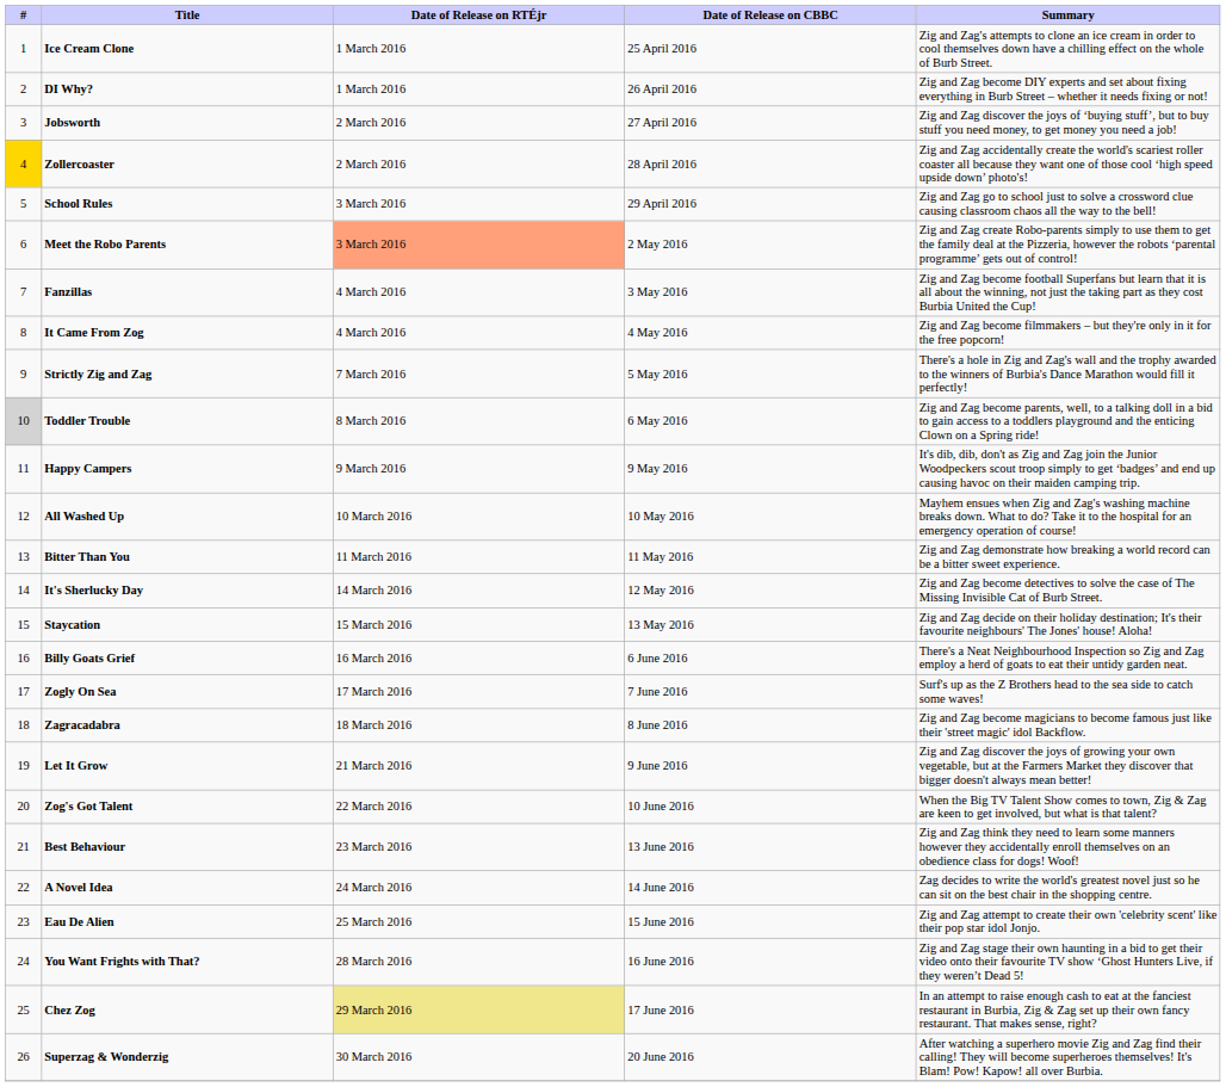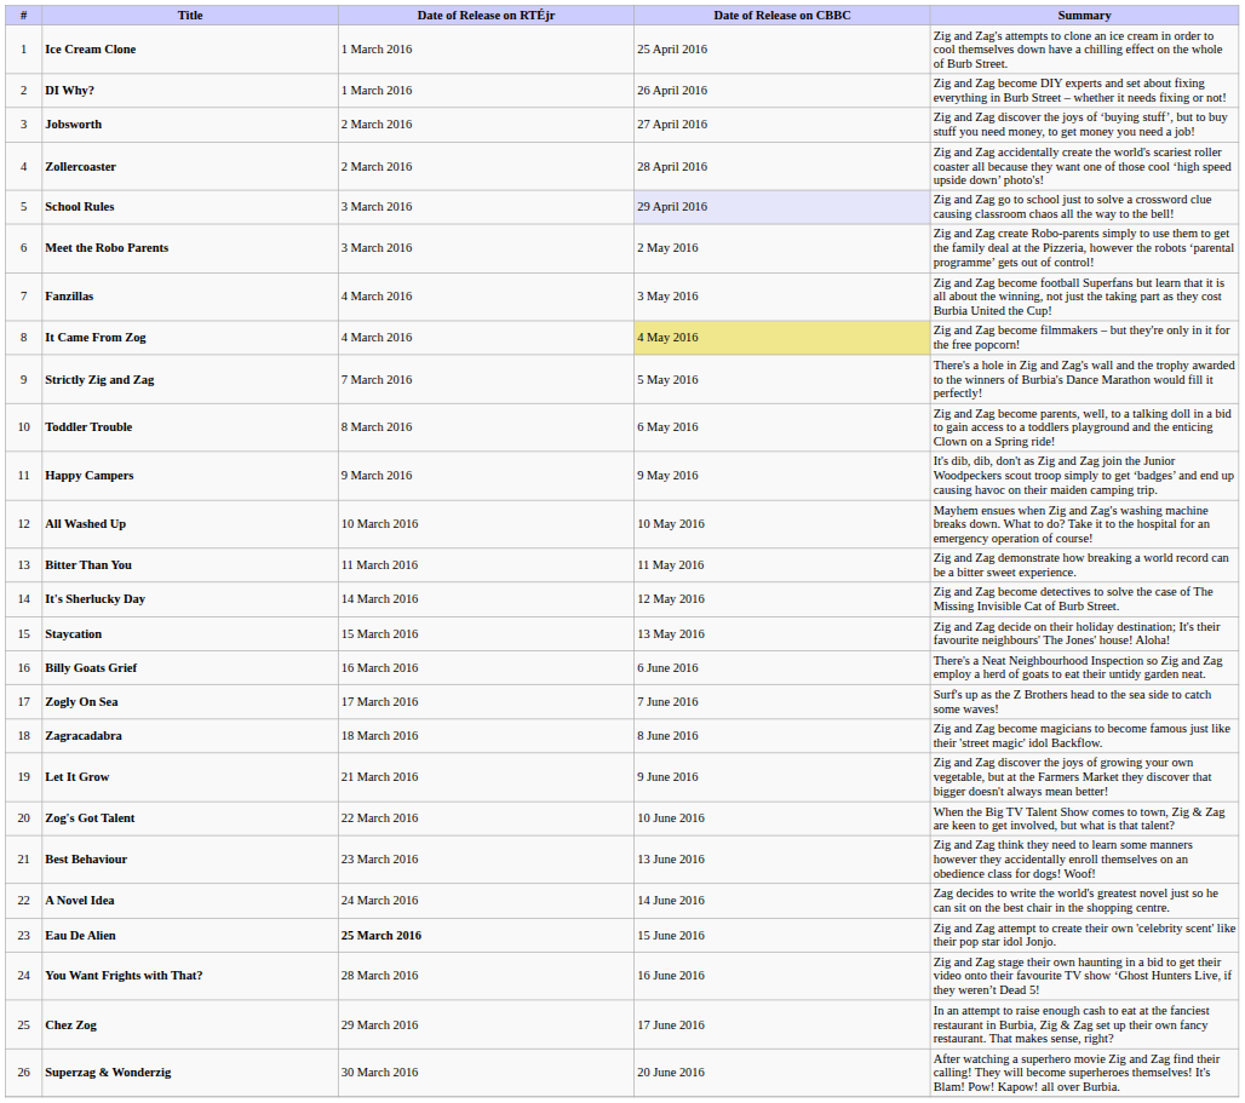Zollercoaster | #: gold background -> no background
School Rules | Date of Release on CBBC: no background -> lavender background
Meet the Robo Parents | Date of Release on RTÉjr: lightsalmon background -> no background
It Came From Zog | Date of Release on CBBC: no background -> khaki background
Toddler Trouble | #: lightgrey background -> no background
Eau De Alien | Date of Release on RTÉjr: normal -> bold
Chez Zog | Date of Release on RTÉjr: khaki background -> no background
